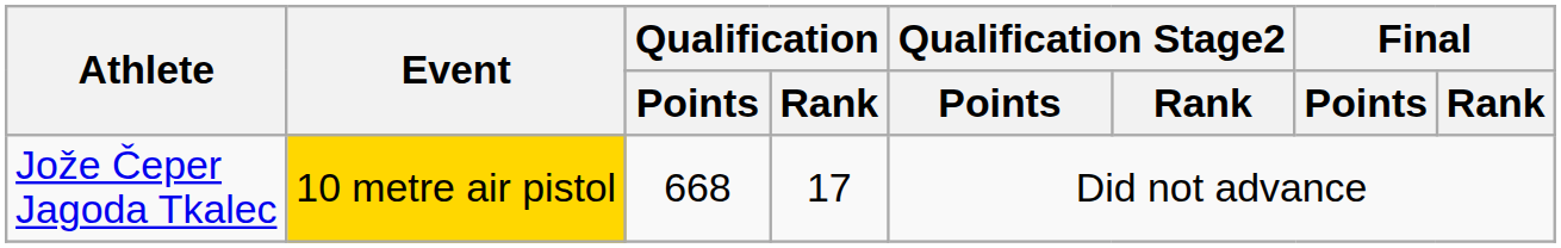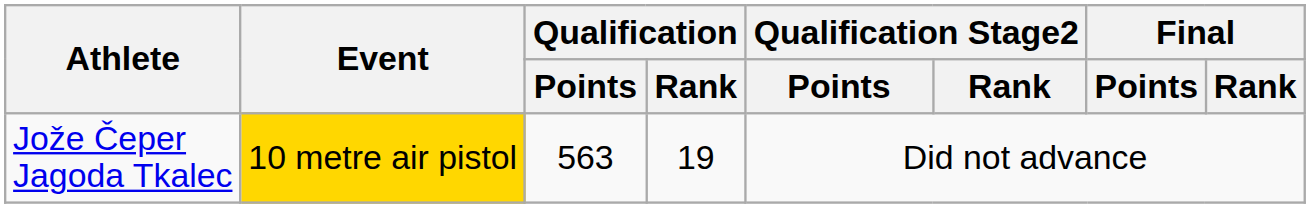Jože Čeper Jagoda Tkalec | Qualification / Points: 668 -> 563
Jože Čeper Jagoda Tkalec | Qualification / Rank: 17 -> 19
